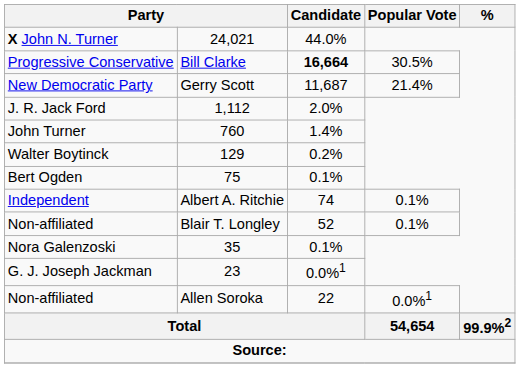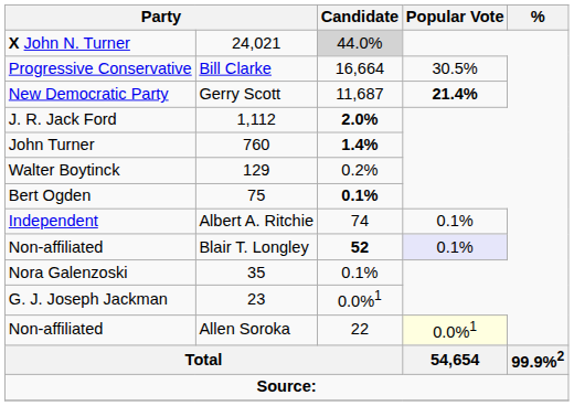X John N. Turner | Candidate: no background -> lightgrey background
Progressive Conservative | Candidate: bold -> normal
New Democratic Party | Popular Vote: normal -> bold
J. R. Jack Ford | Candidate: normal -> bold
John Turner | Candidate: normal -> bold
Bert Ogden | Candidate: normal -> bold
Non-affiliated / Blair T. Longley | Candidate: normal -> bold
Non-affiliated / Blair T. Longley | Popular Vote: no background -> lavender background
Non-affiliated / Allen Soroka | Popular Vote: no background -> lightyellow background
